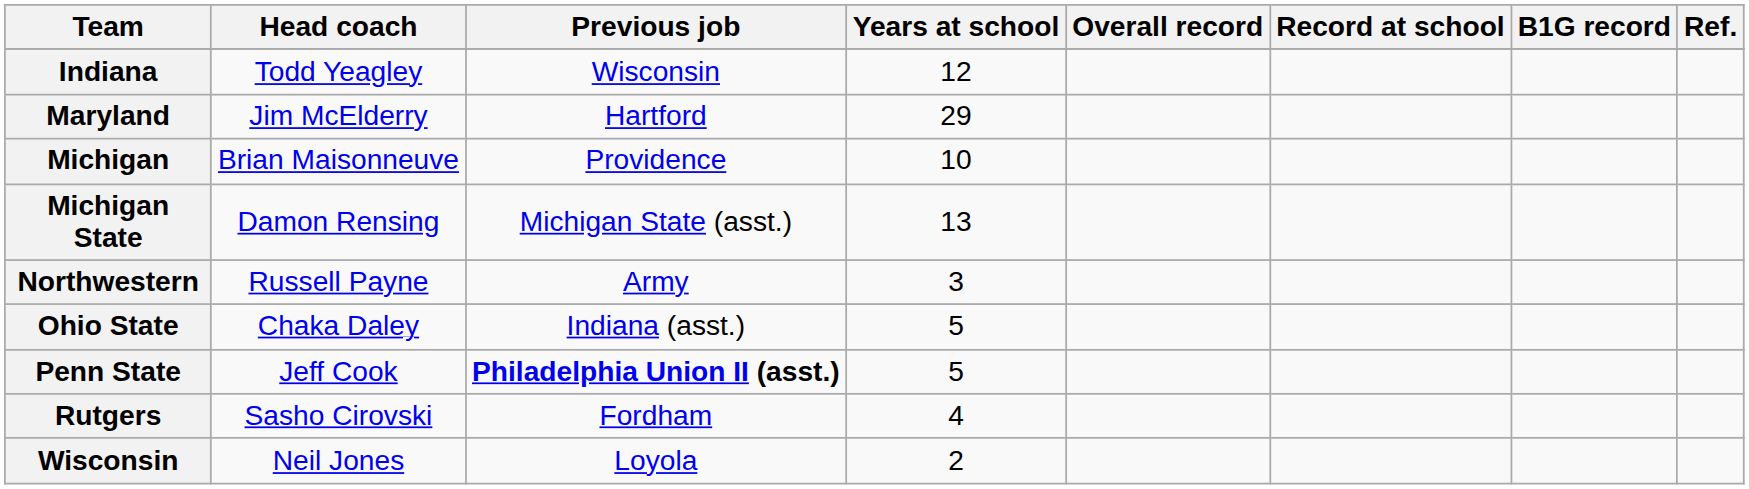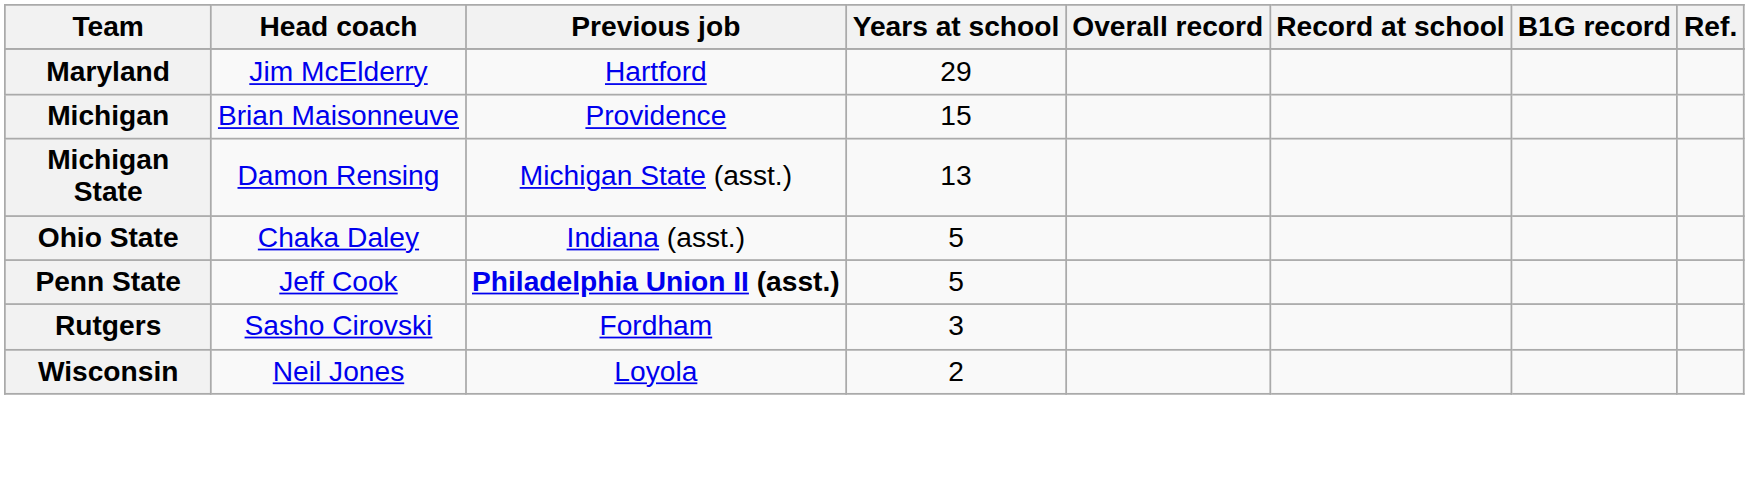- row: Indiana | Todd Yeagley | Wisconsin | 12
Michigan | Years at school: 10 -> 15
- row: Northwestern | Russell Payne | Army | 3
Rutgers | Years at school: 4 -> 3
